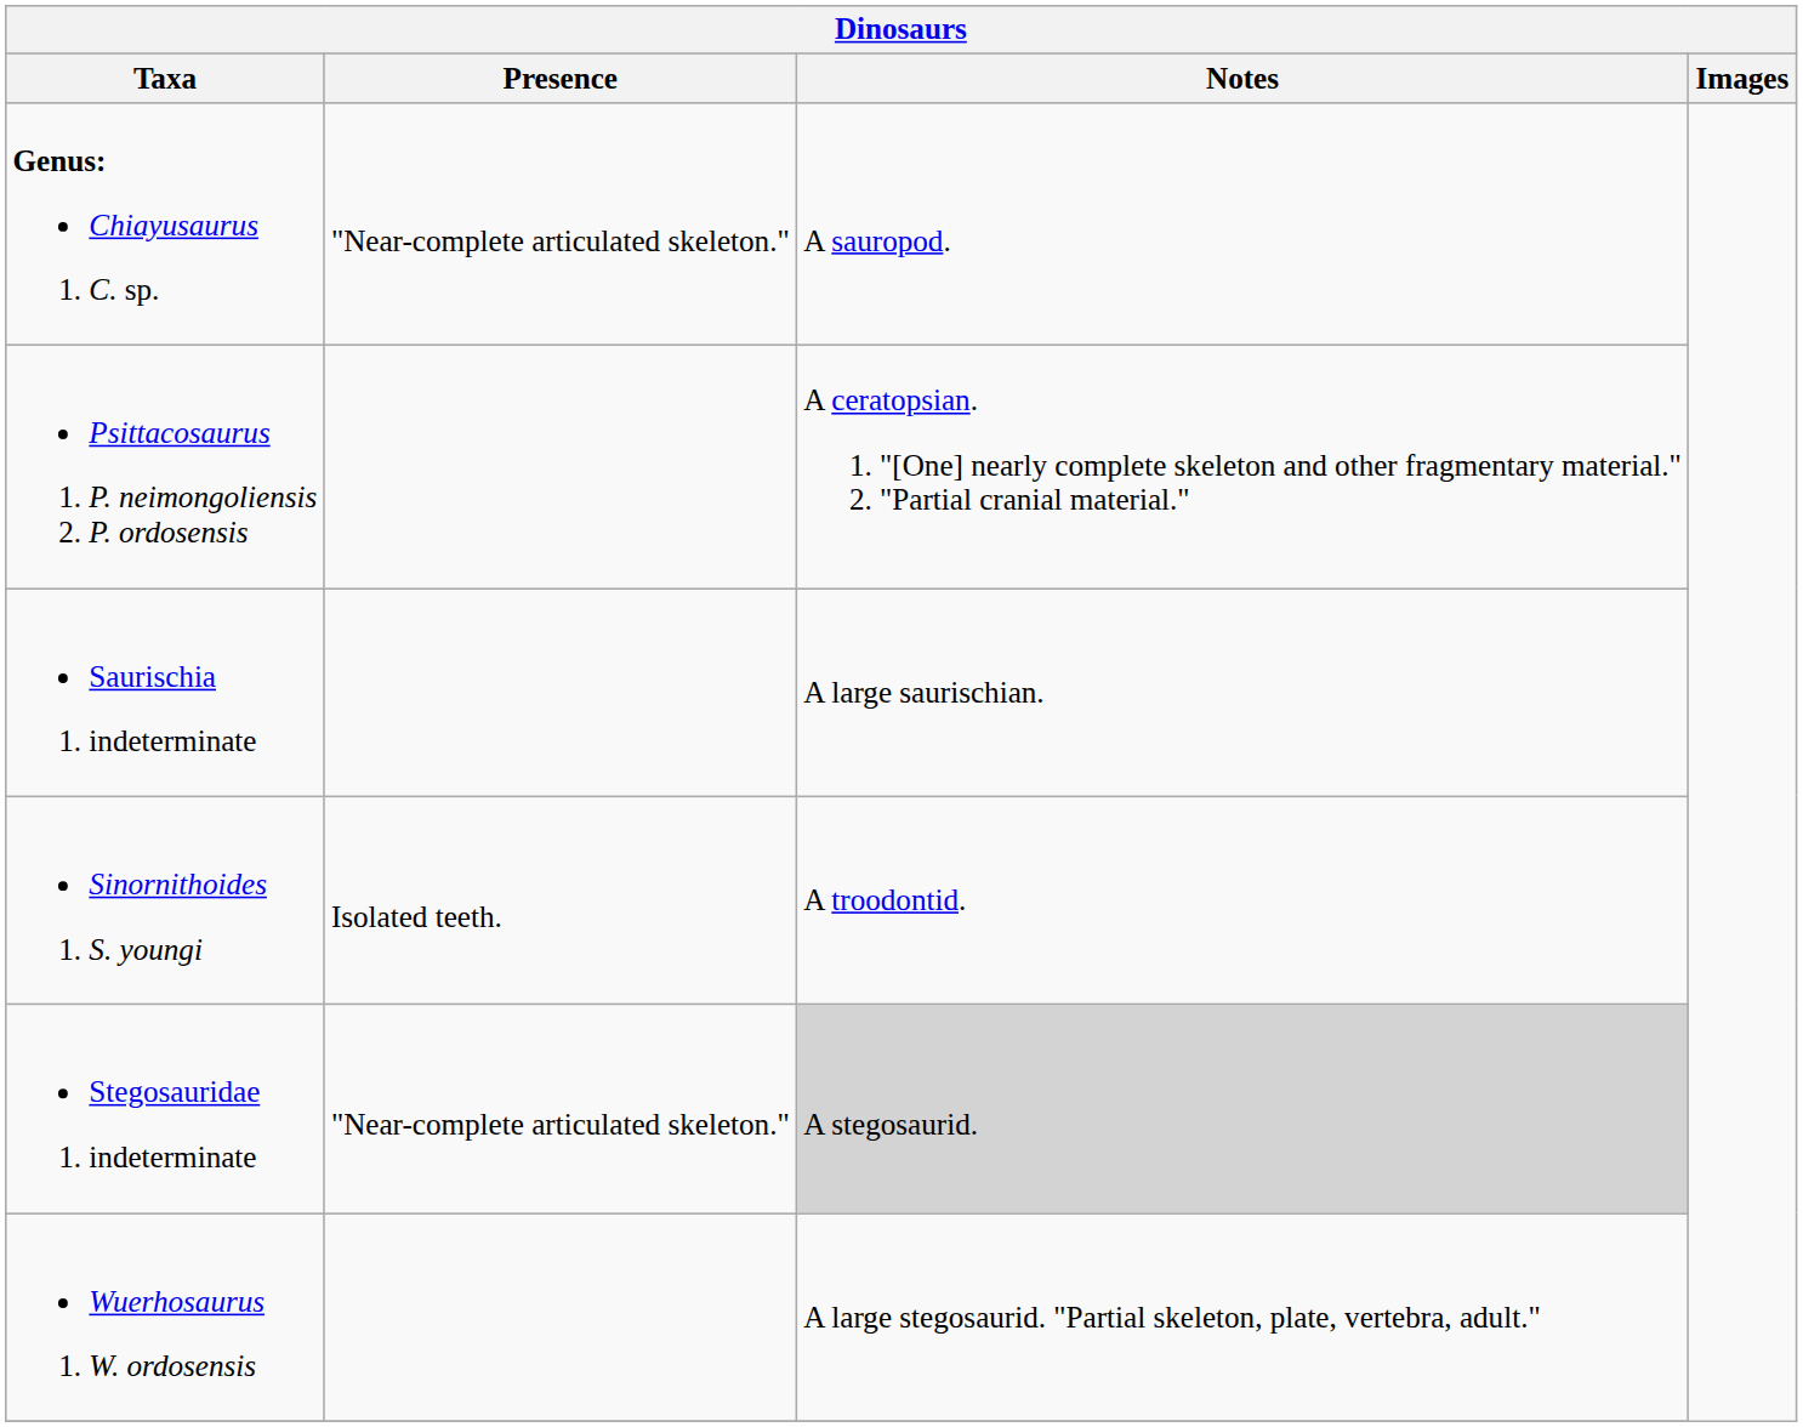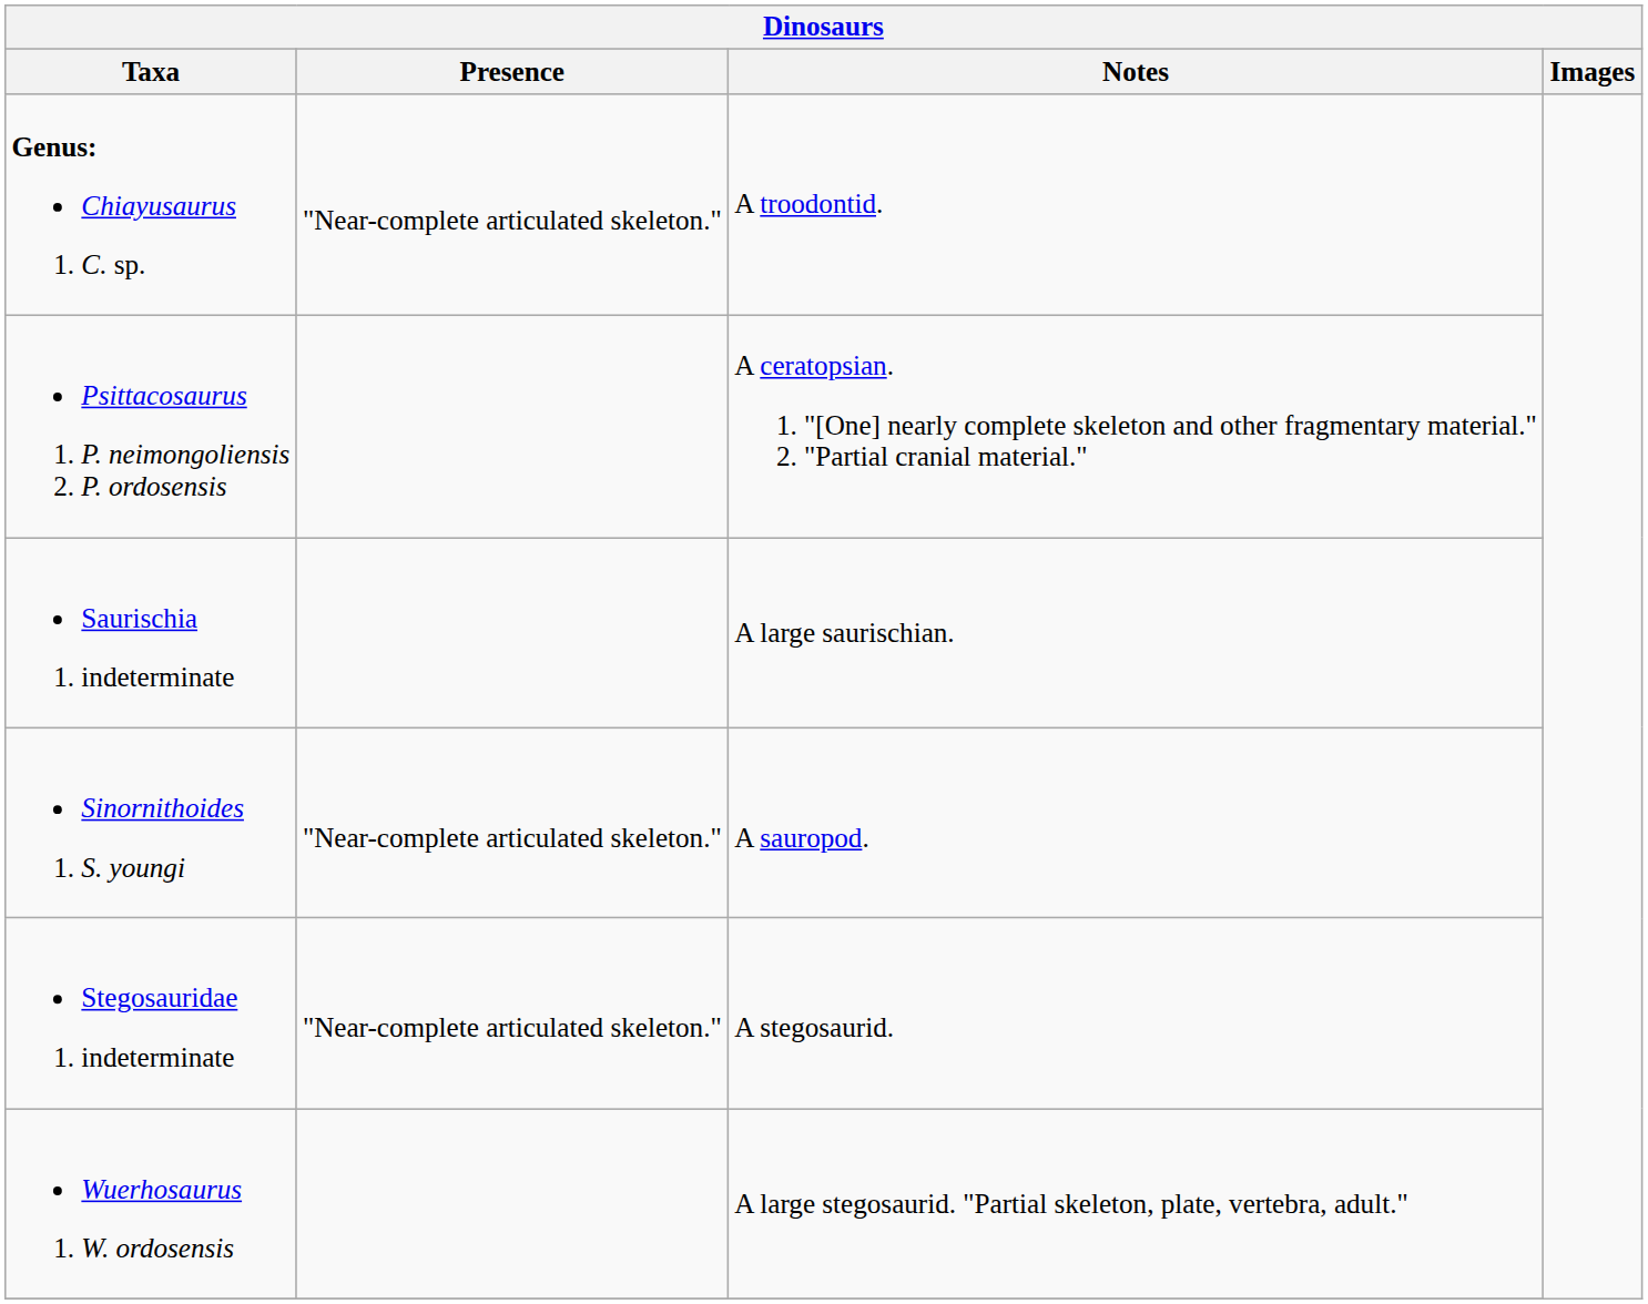Genus: Chiayusaurus C. sp. | Notes: A sauropod. -> A troodontid.
Sinornithoides S. youngi | Presence: Isolated teeth. -> "Near-complete articulated skeleton."
Sinornithoides S. youngi | Notes: A troodontid. -> A sauropod.
Stegosauridae indeterminate | Notes: lightgrey background -> no background
